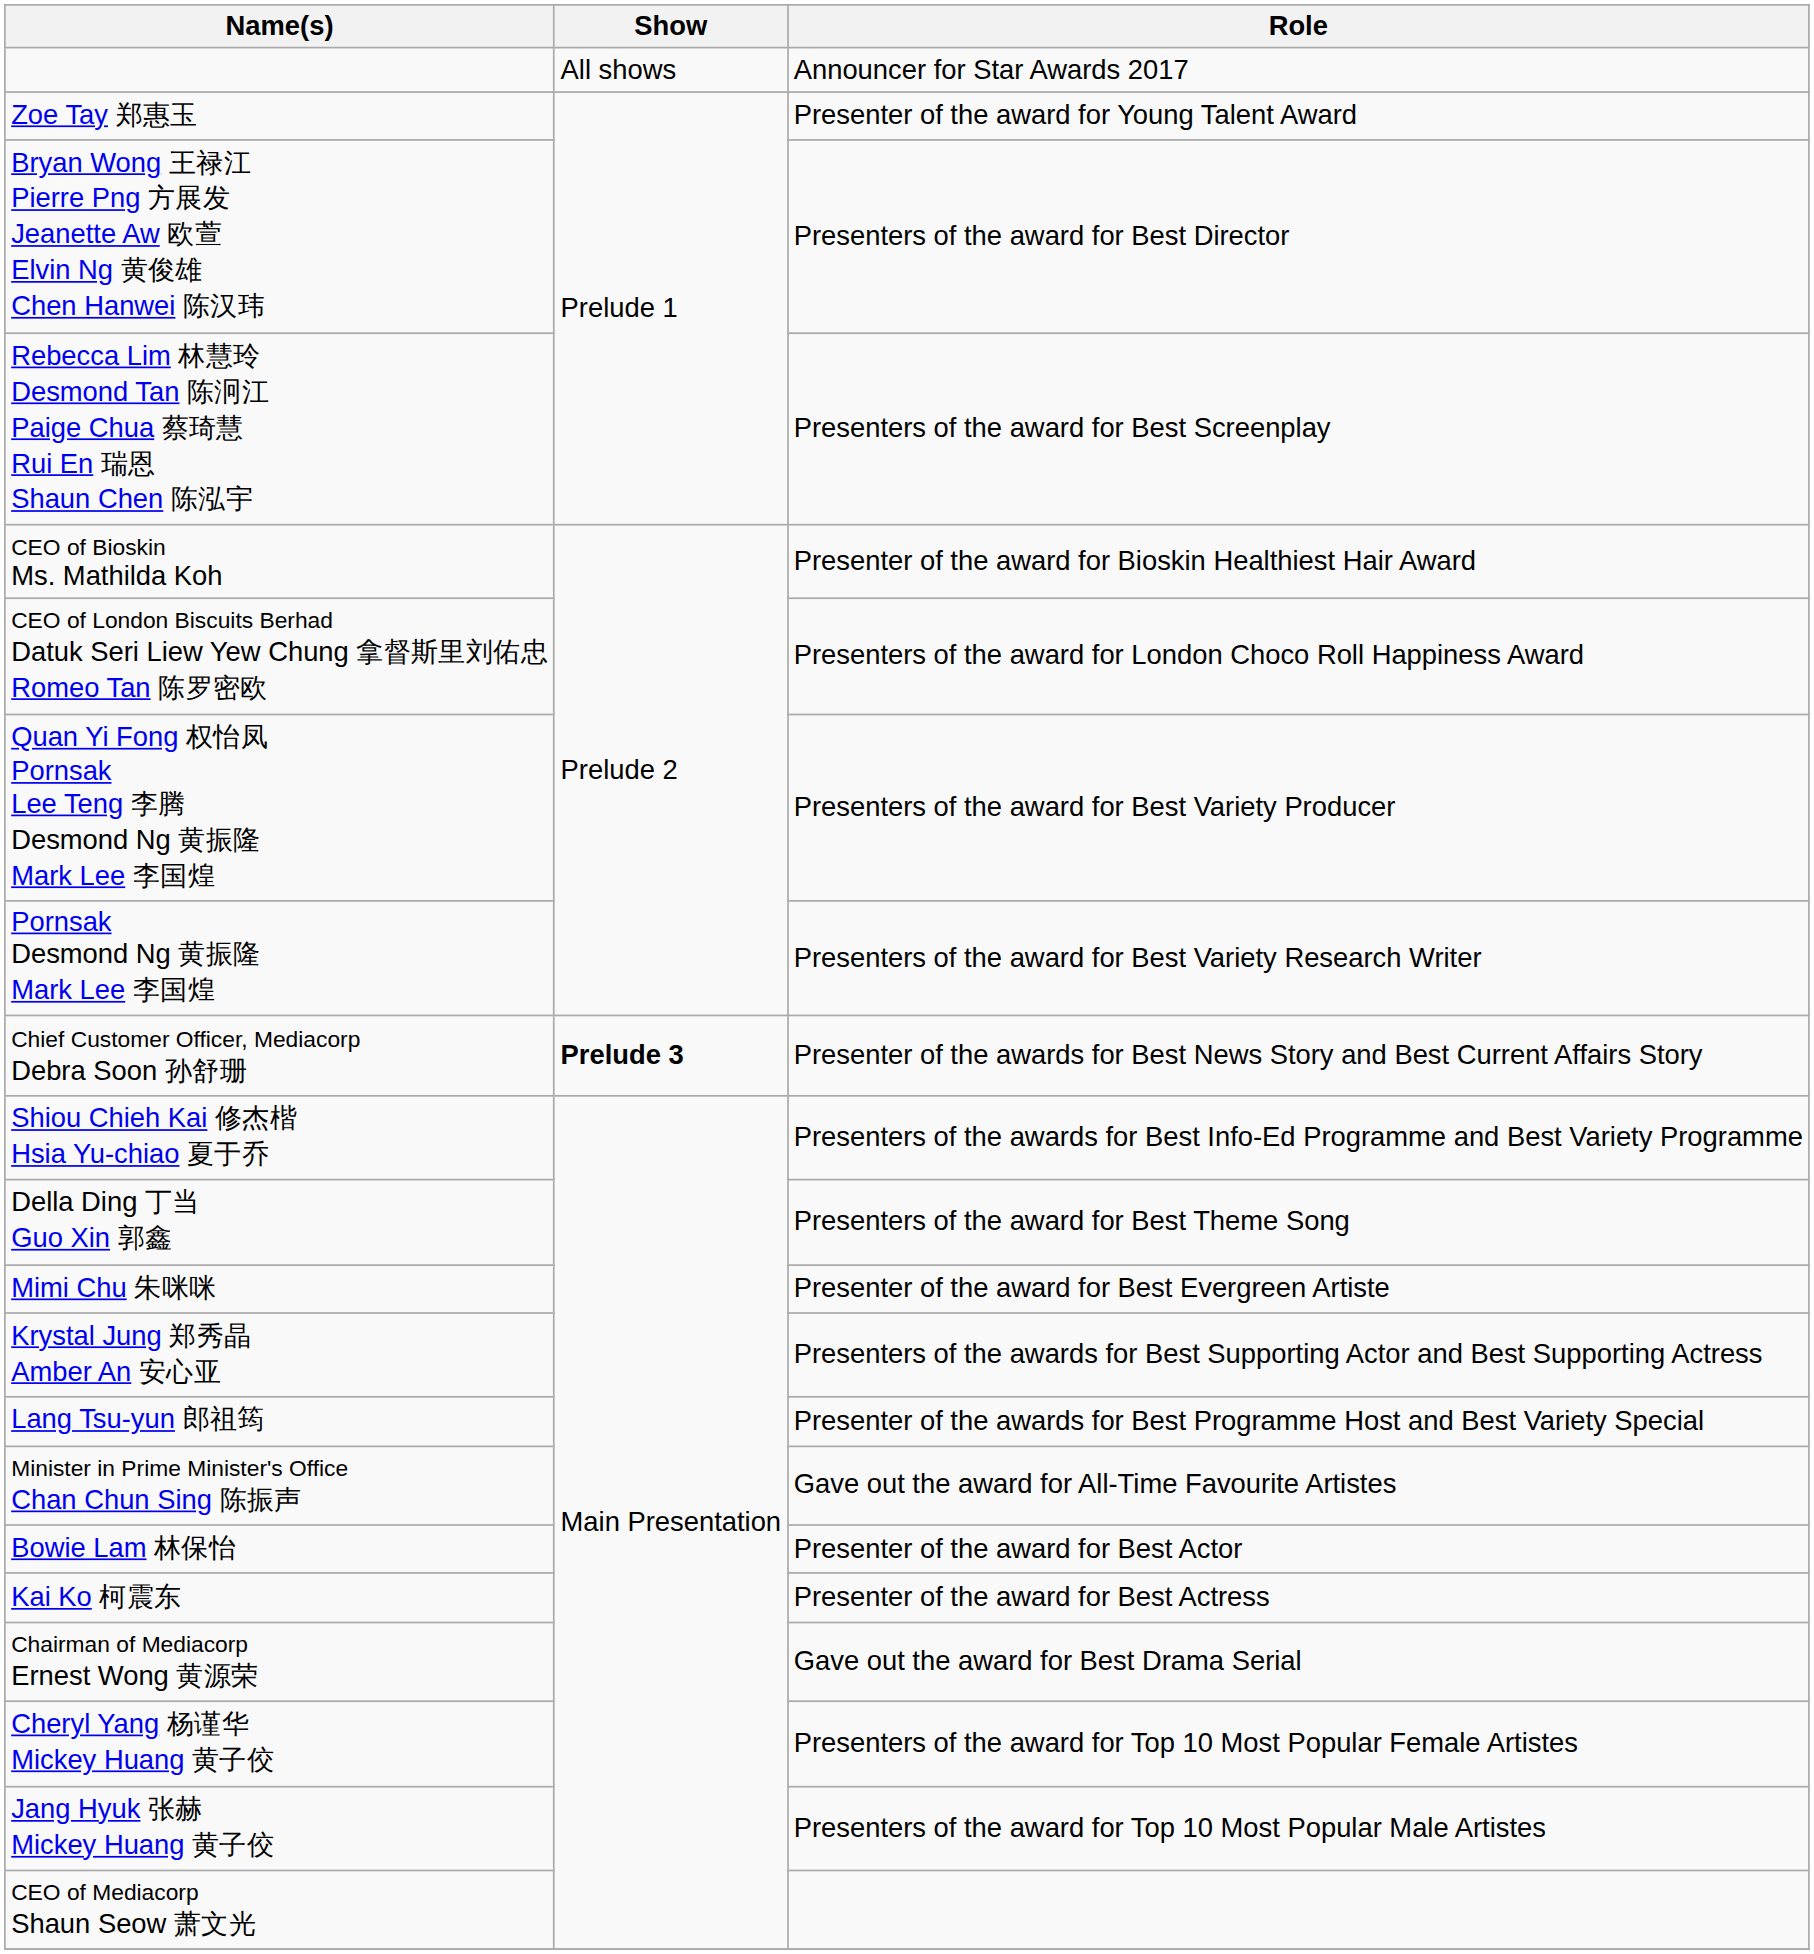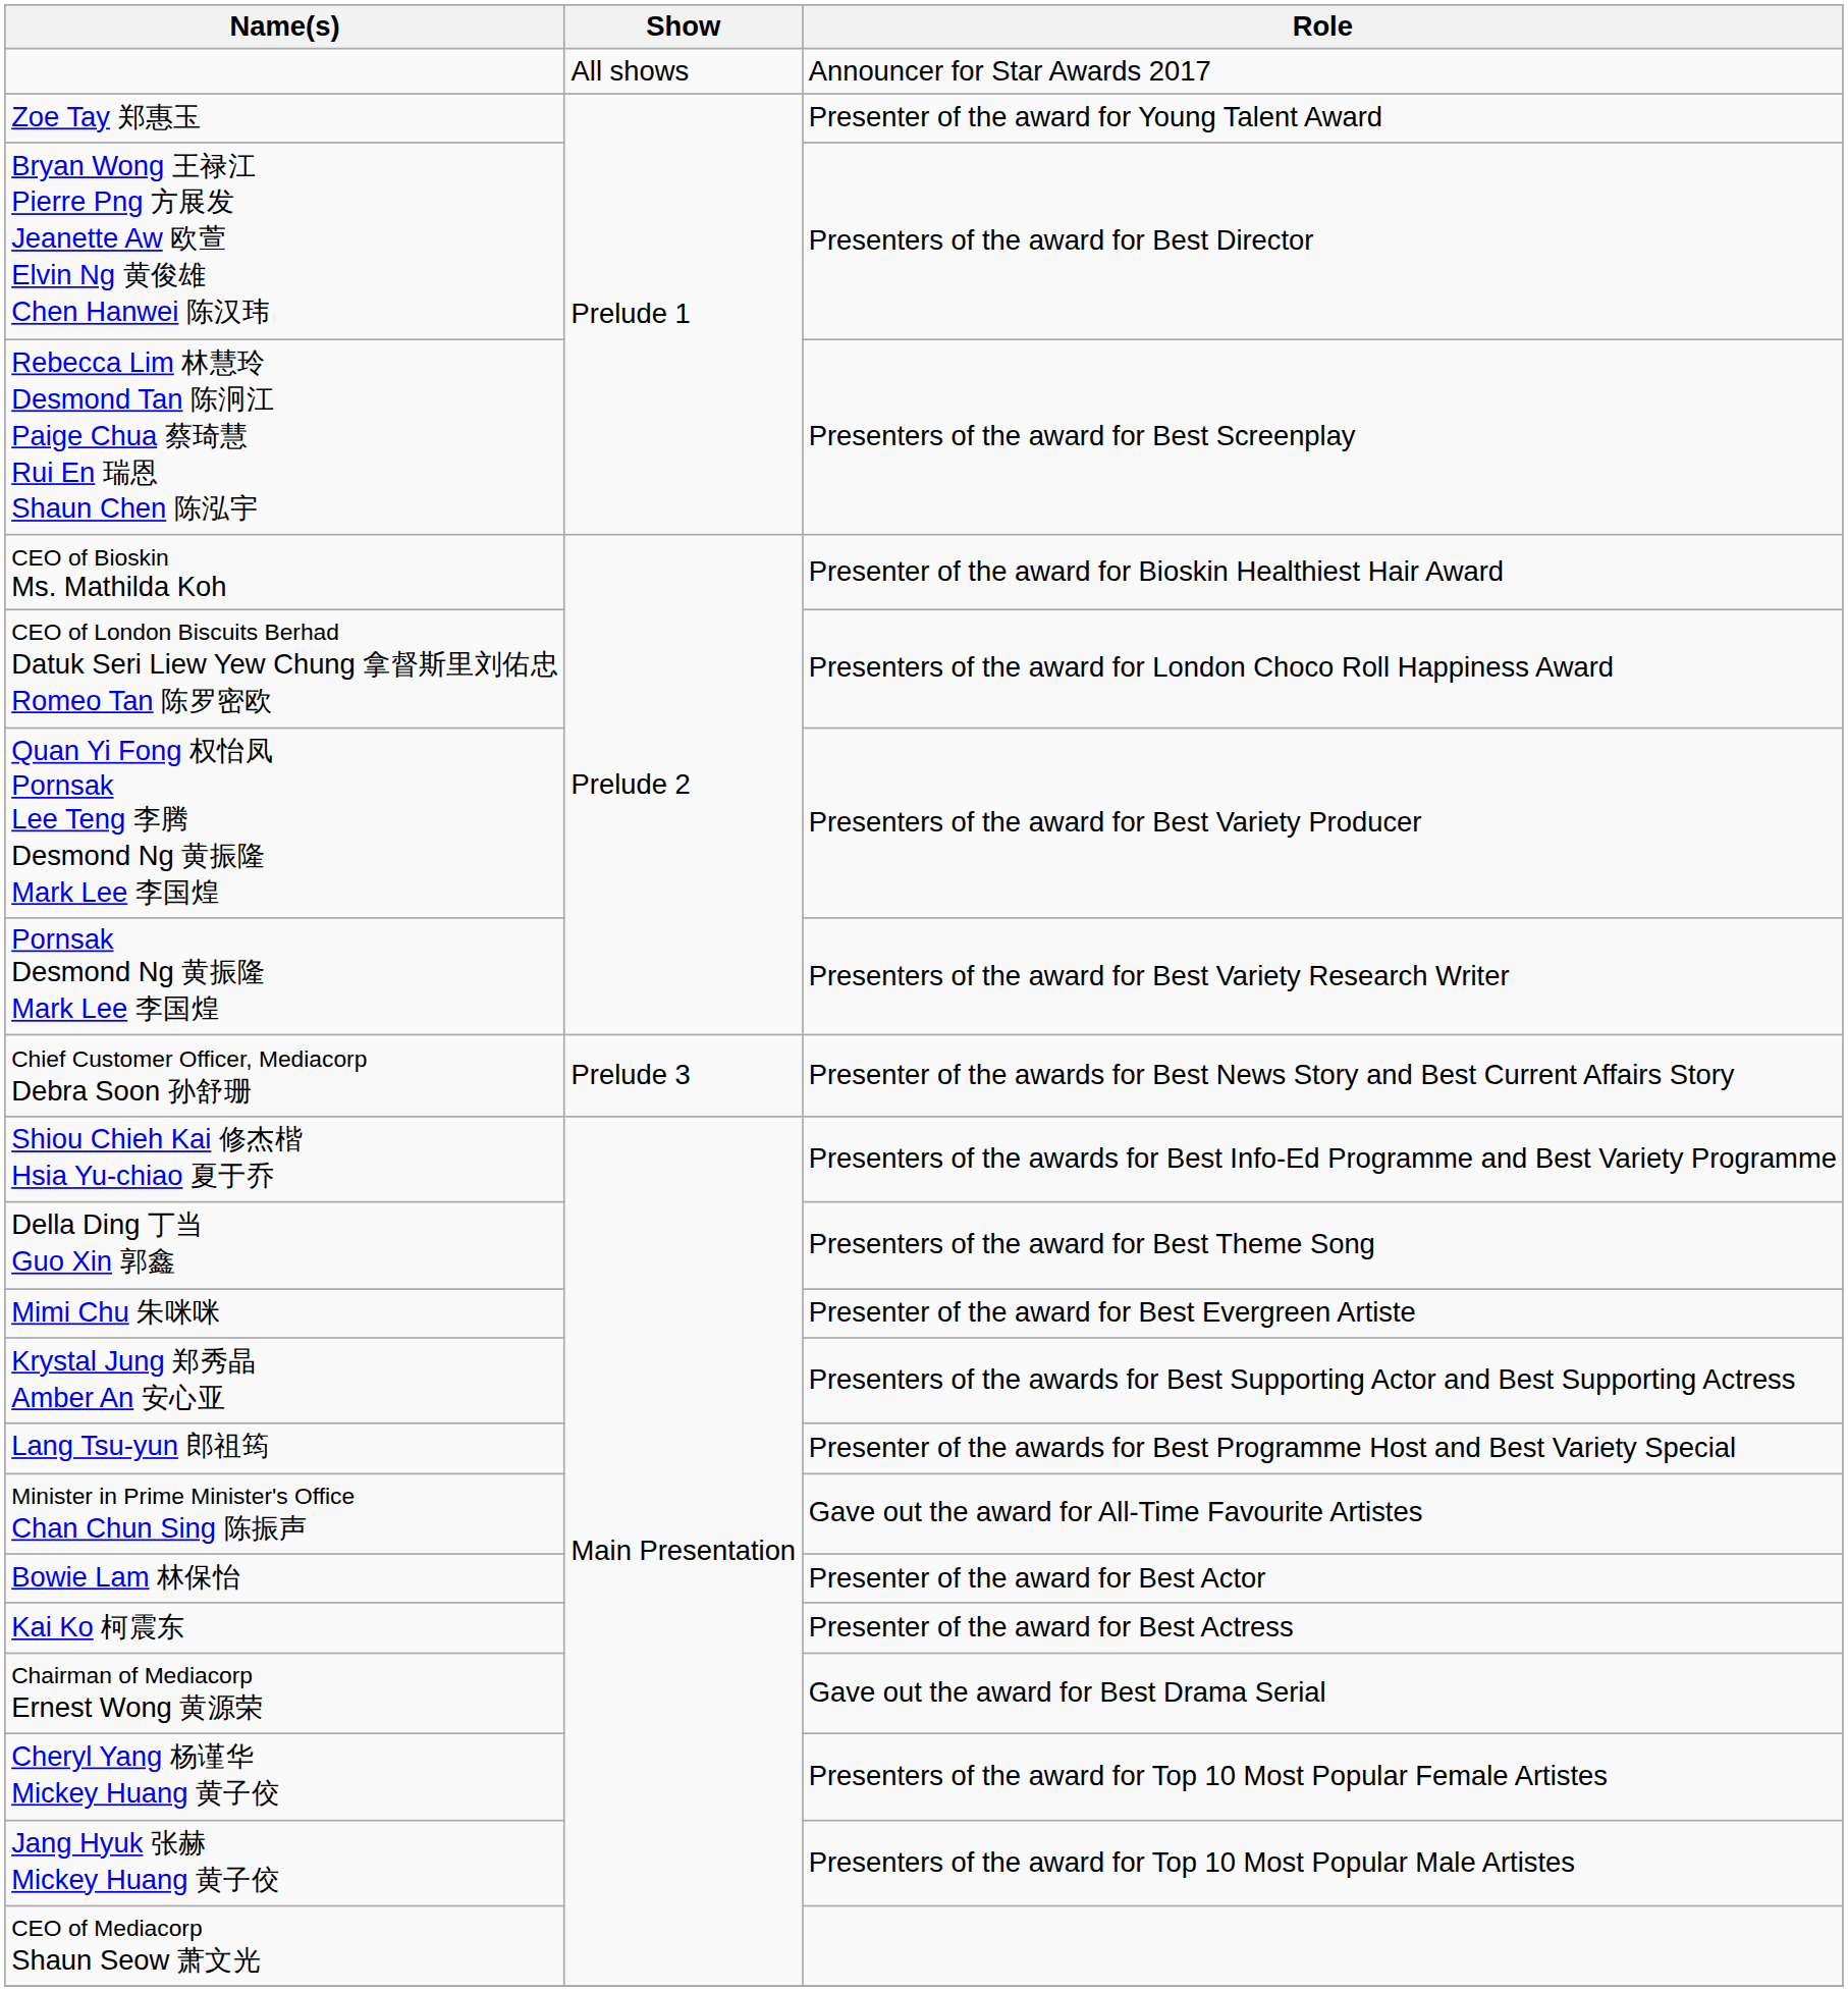Chief Customer Officer, Mediacorp Debra Soon 孙舒珊 | Show: bold -> normal
